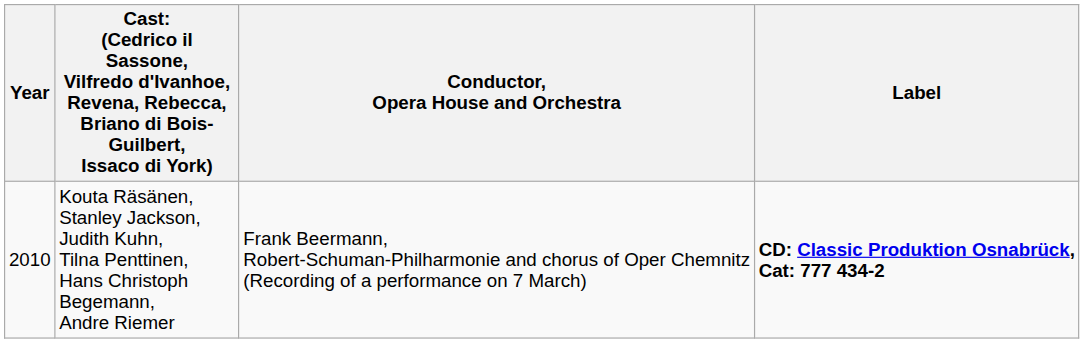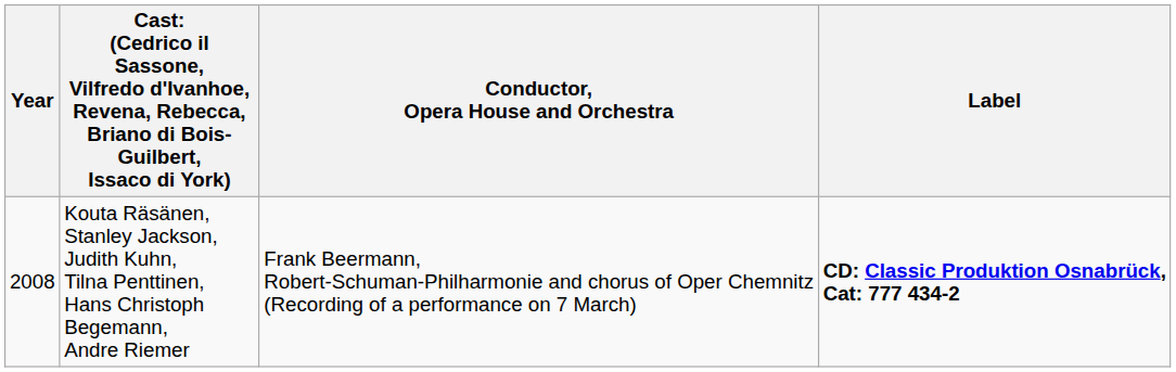row 2 | Year: 2010 -> 2008
